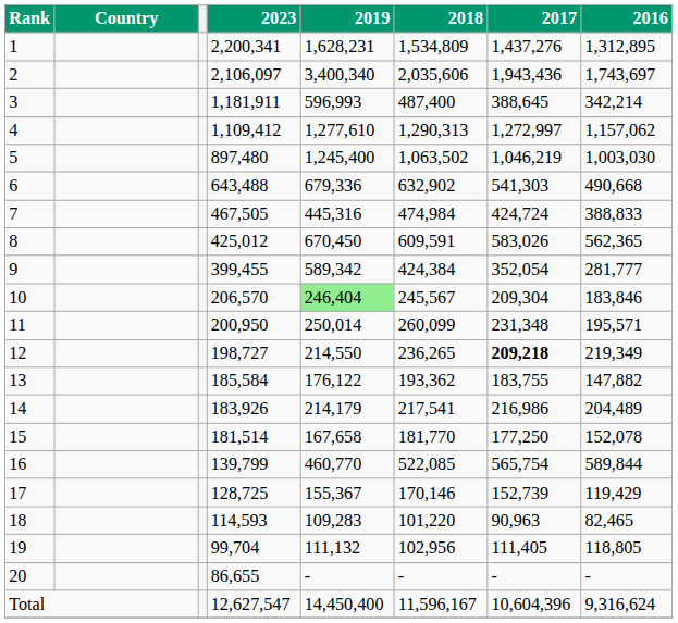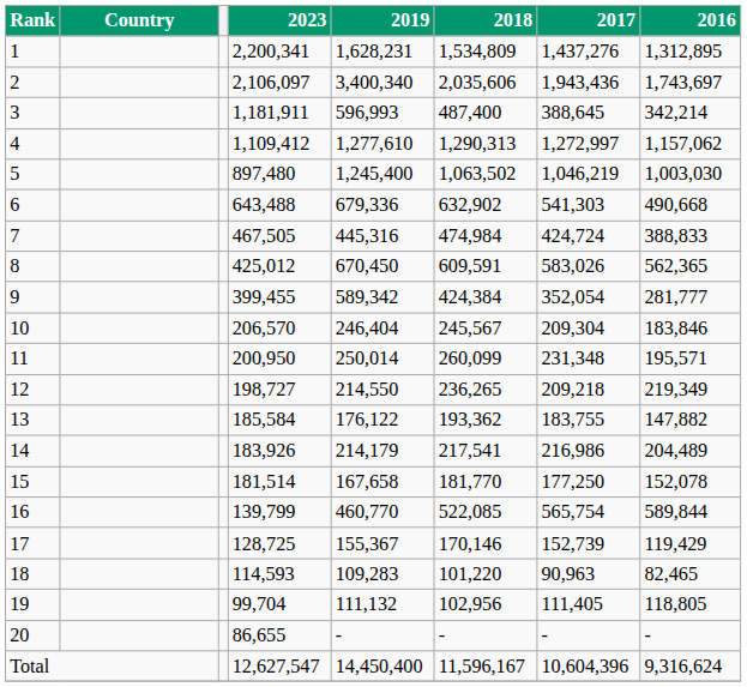10 | 2019: lightgreen background -> no background
12 | 2017: bold -> normal
